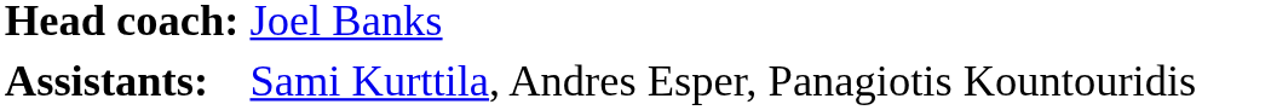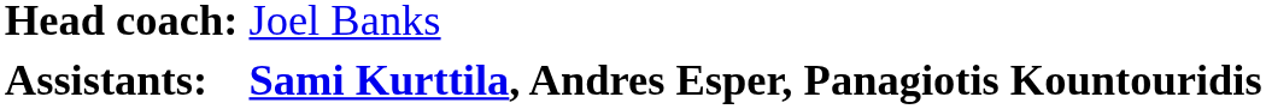Assistants: | column 2: normal -> bold
